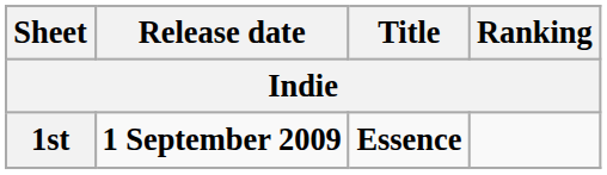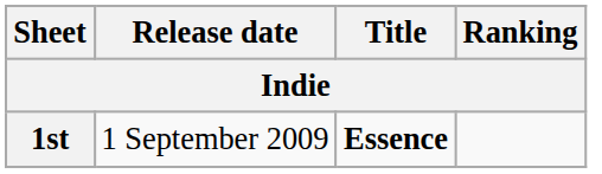1st | Release date: bold -> normal
